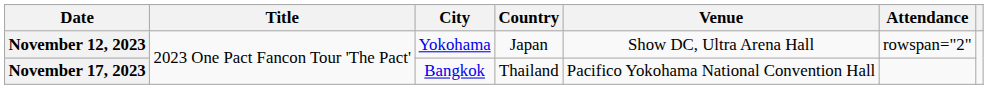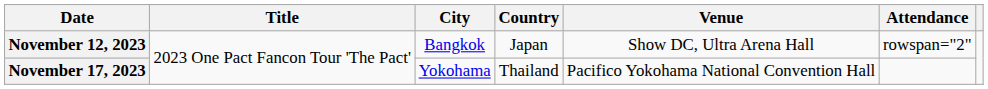November 12, 2023 | City: Yokohama -> Bangkok
November 17, 2023 | City: Bangkok -> Yokohama
